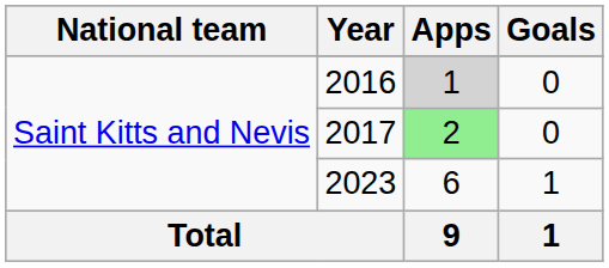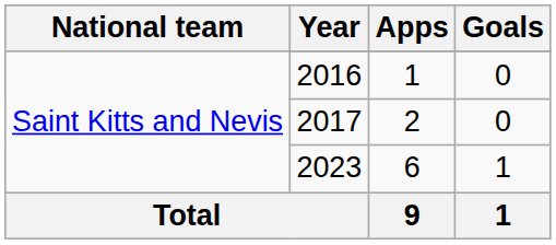2016 | Apps: lightgrey background -> no background
2017 | Apps: lightgreen background -> no background
